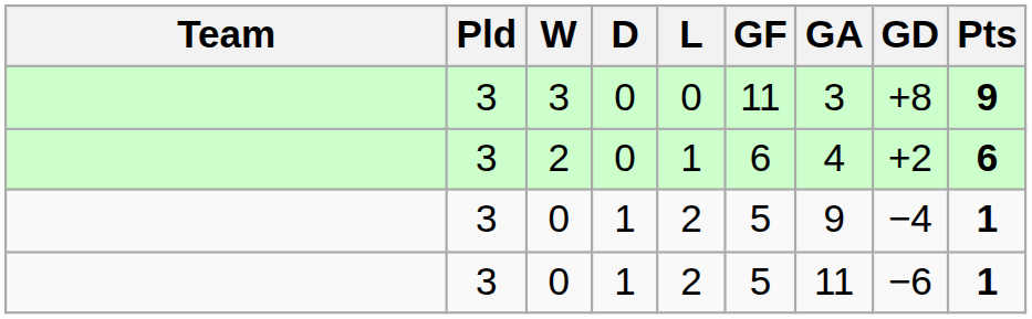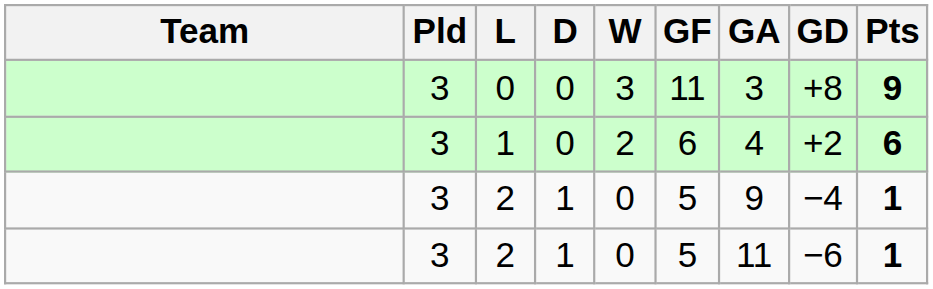columns swapped: W <-> L
